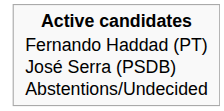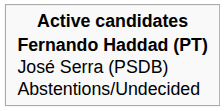row 2 | column 1: normal -> bold
